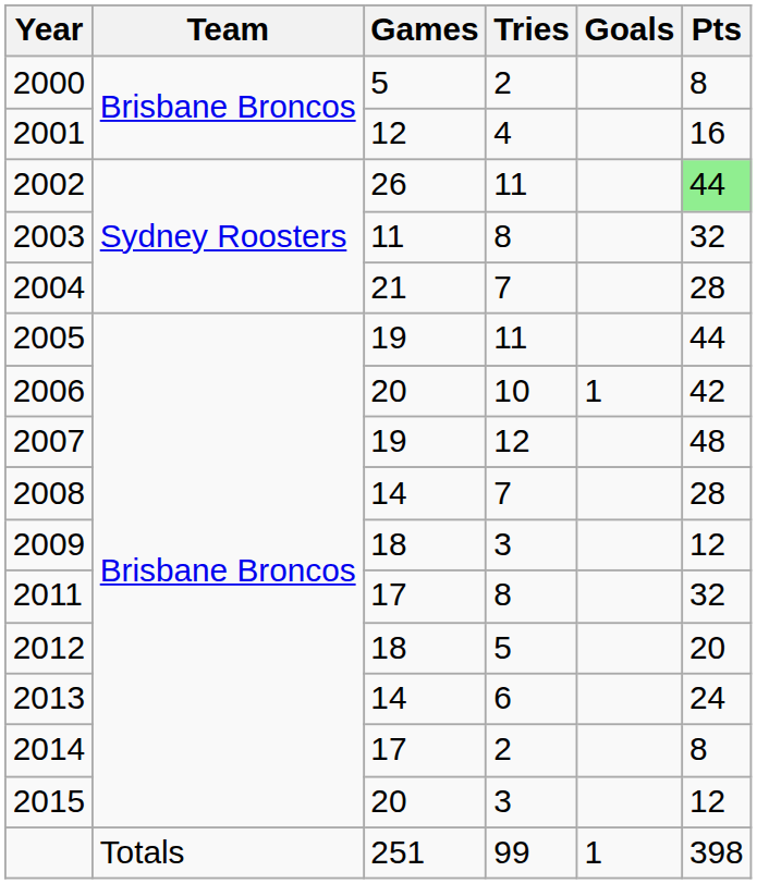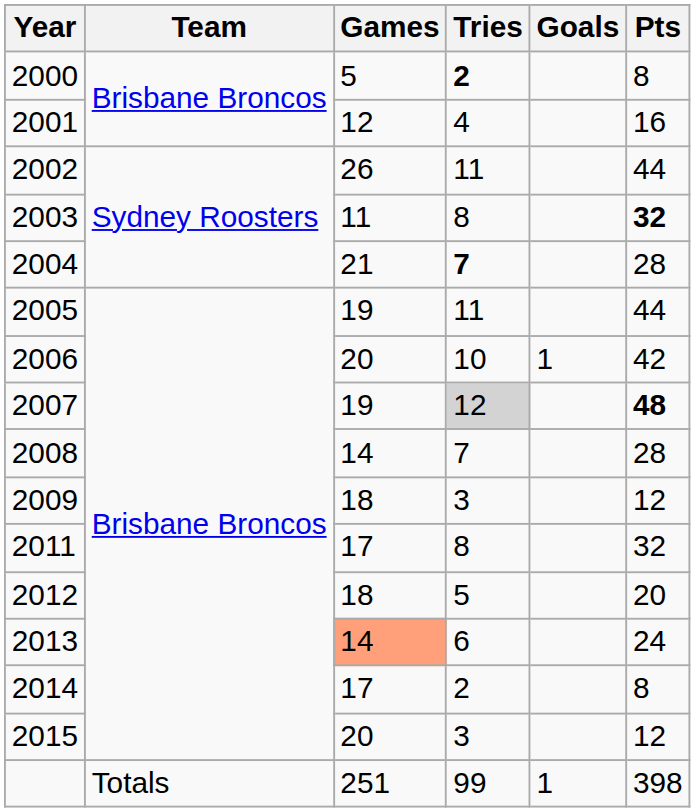2000 | Tries: normal -> bold
2002 | Pts: lightgreen background -> no background
2003 | Pts: normal -> bold
2004 | Tries: normal -> bold
2007 | Tries: no background -> lightgrey background
2007 | Pts: normal -> bold
2013 | Games: no background -> lightsalmon background
